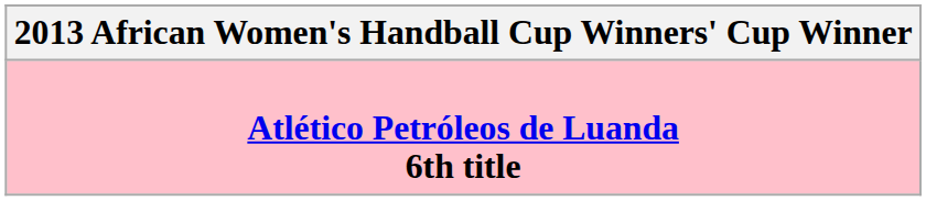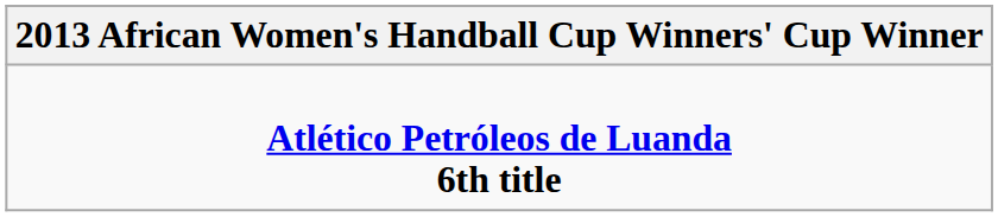row 2 | column 1: pink background -> no background
